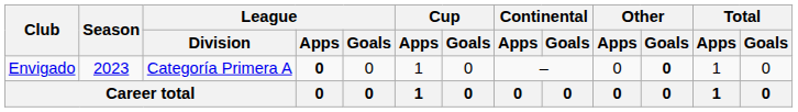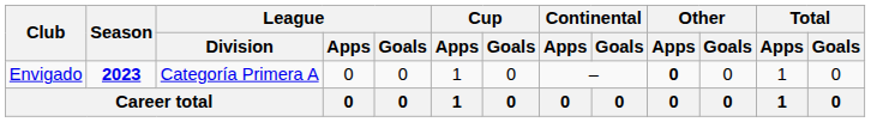Envigado | Season: normal -> bold
Envigado | League / Apps: bold -> normal
Envigado | Other / Apps: normal -> bold
Envigado | Other / Goals: bold -> normal
